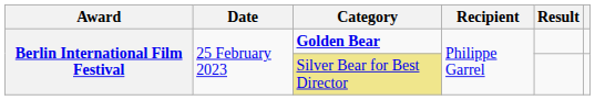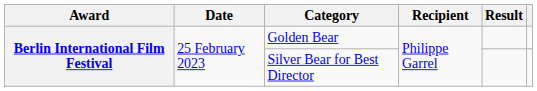Golden Bear | Category: bold -> normal
Silver Bear for Best Director | Category: khaki background -> no background
